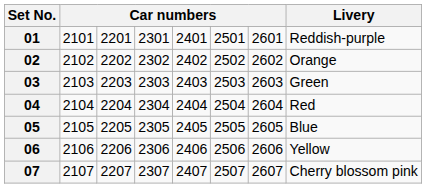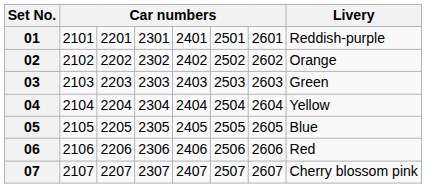04 | Livery: Red -> Yellow
06 | Livery: Yellow -> Red
